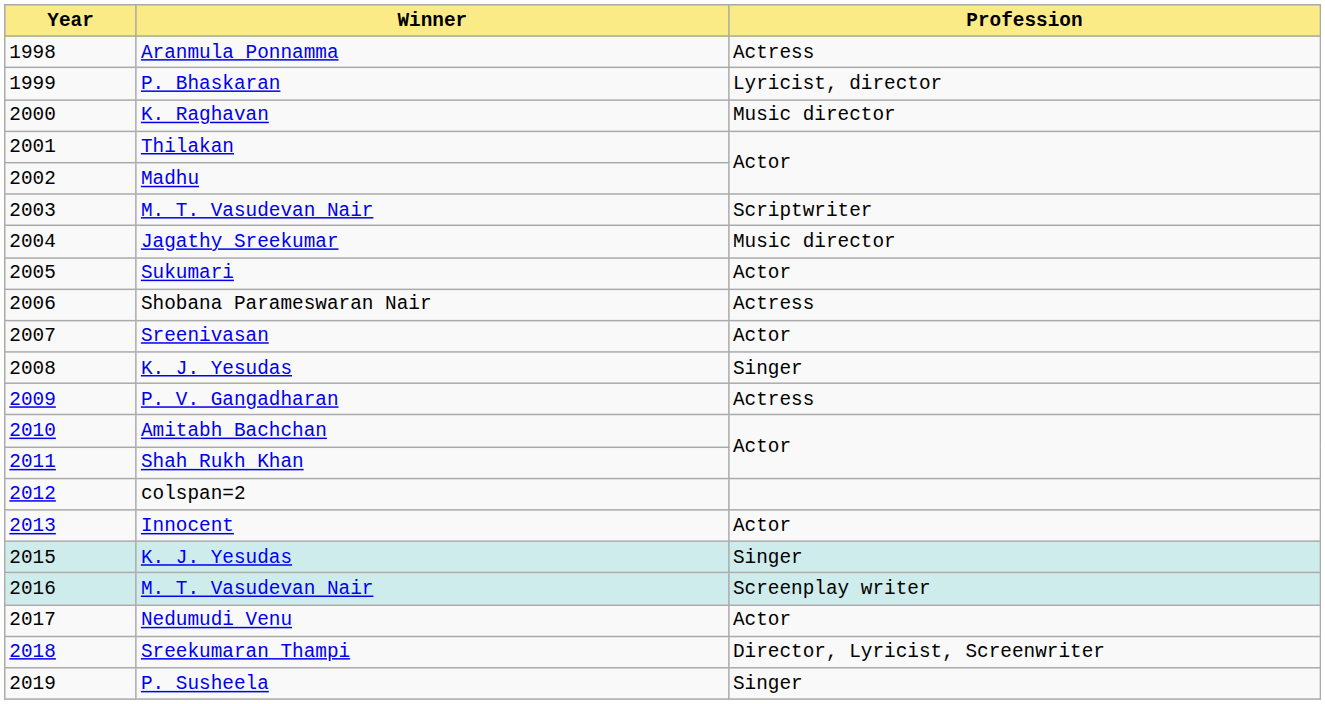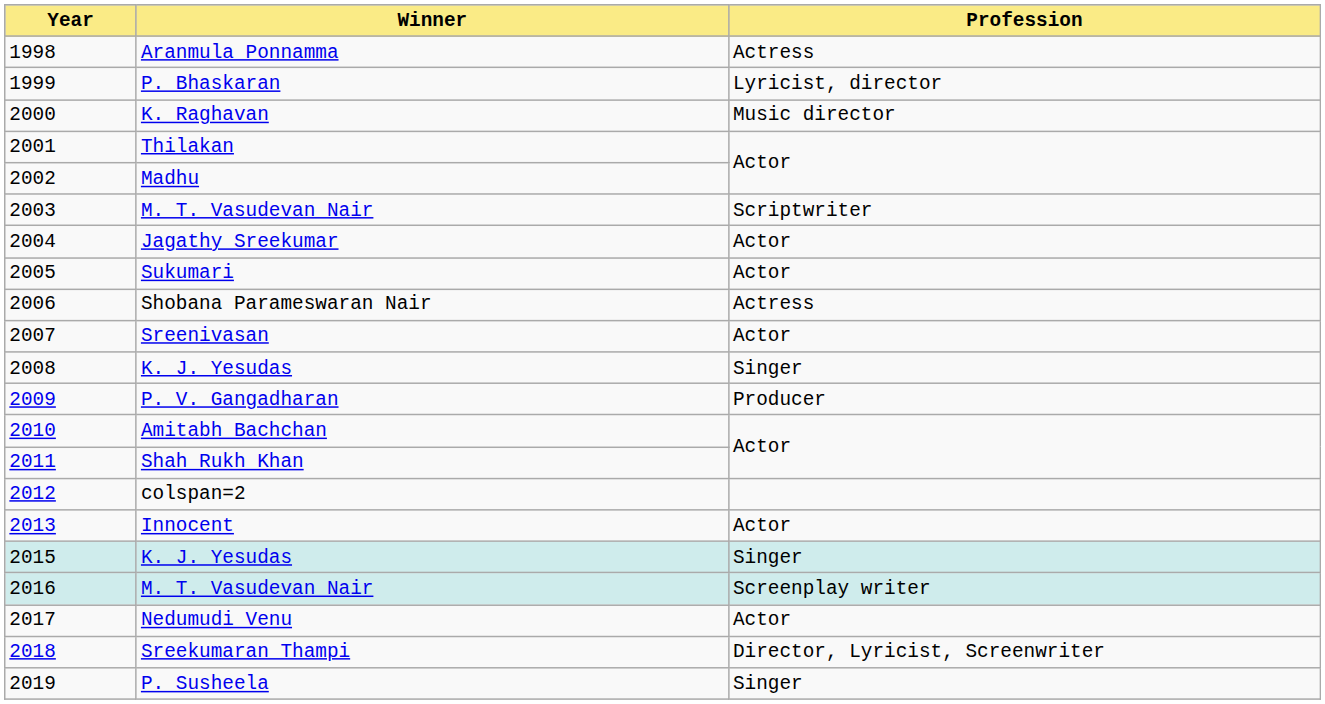Jagathy Sreekumar | Profession: Music director -> Actor
P. V. Gangadharan | Profession: Actress -> Producer
